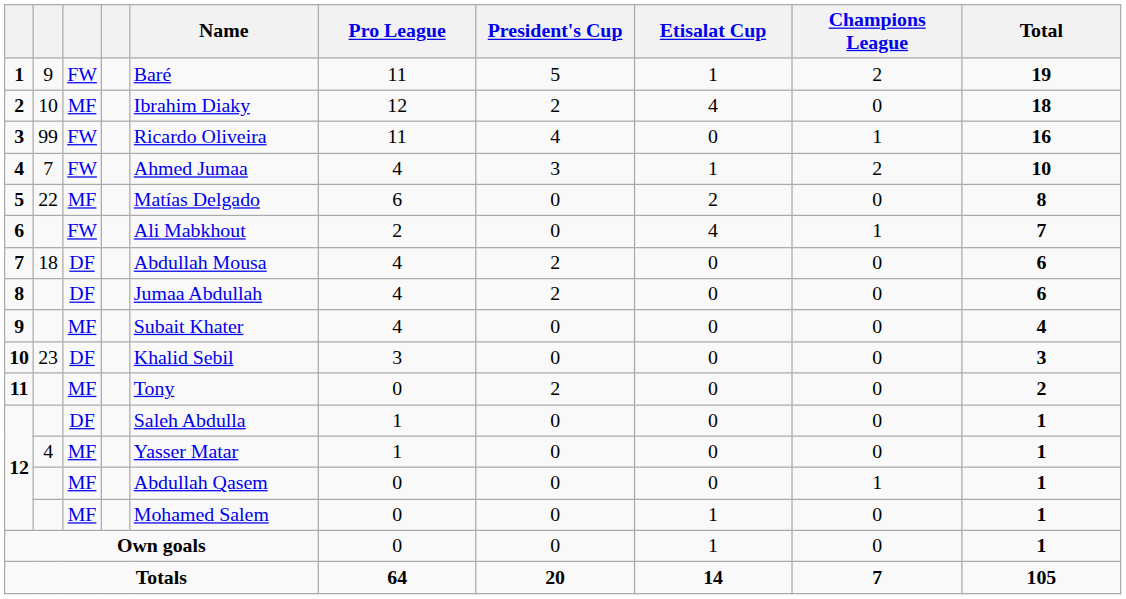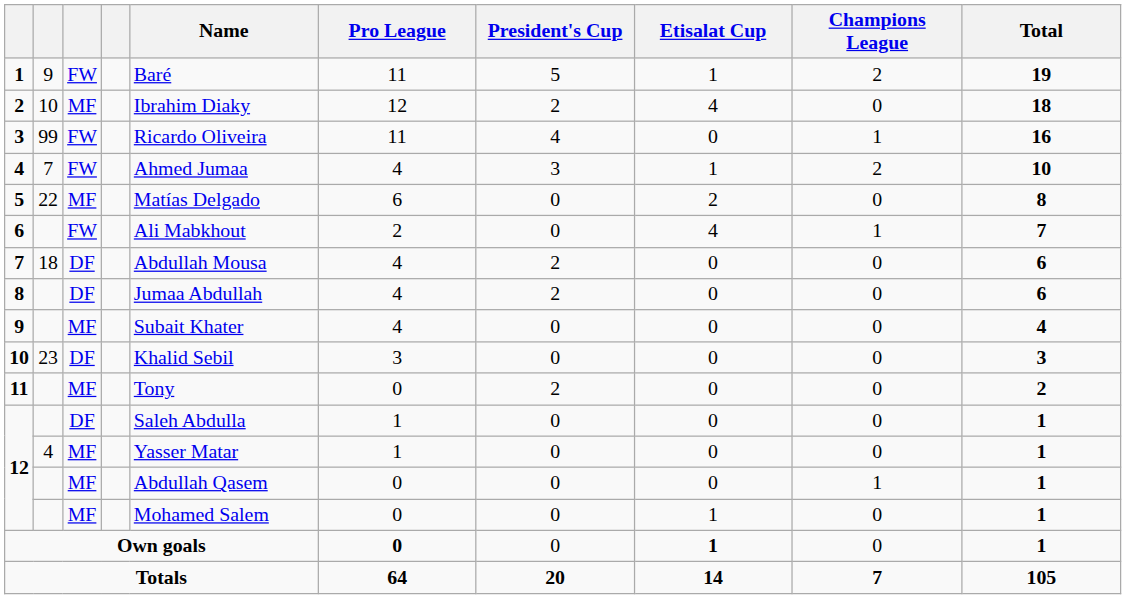Own goals | Pro League: normal -> bold
Own goals | Etisalat Cup: normal -> bold
